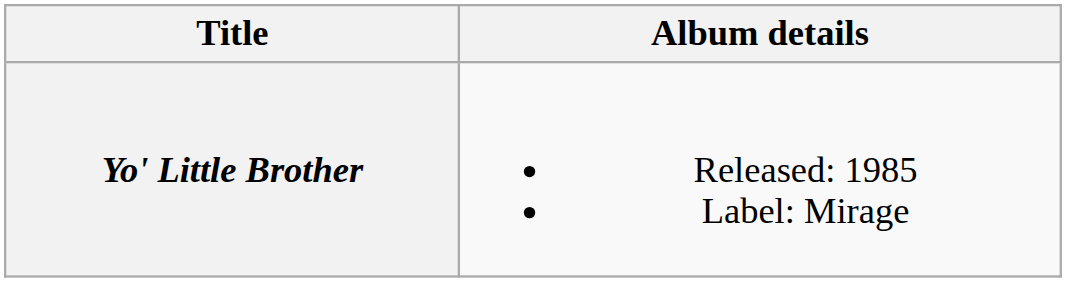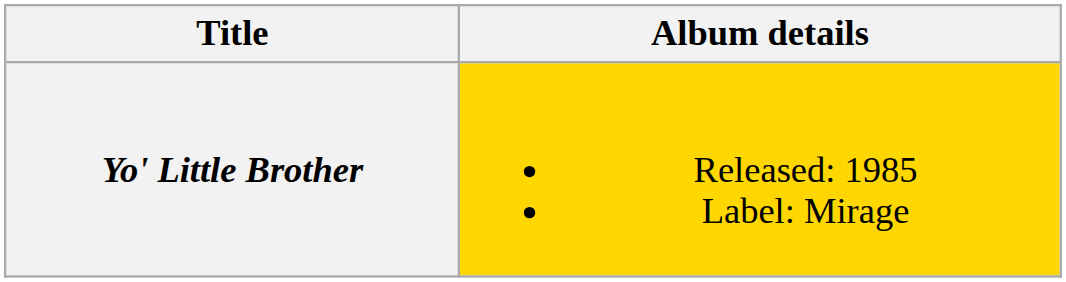Yo' Little Brother | Album details: no background -> gold background
